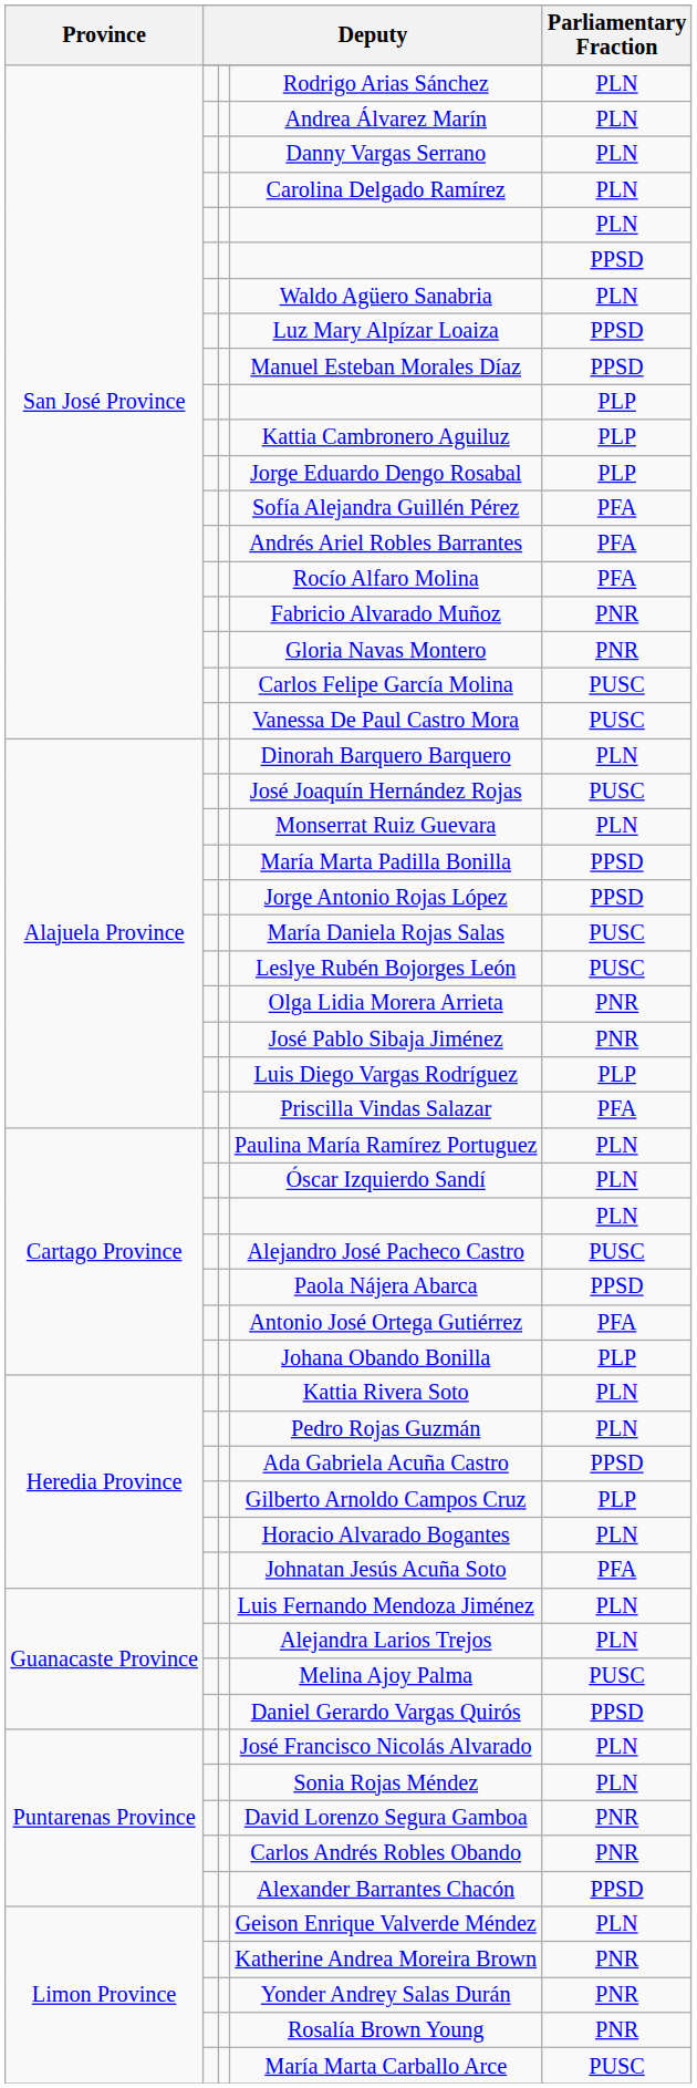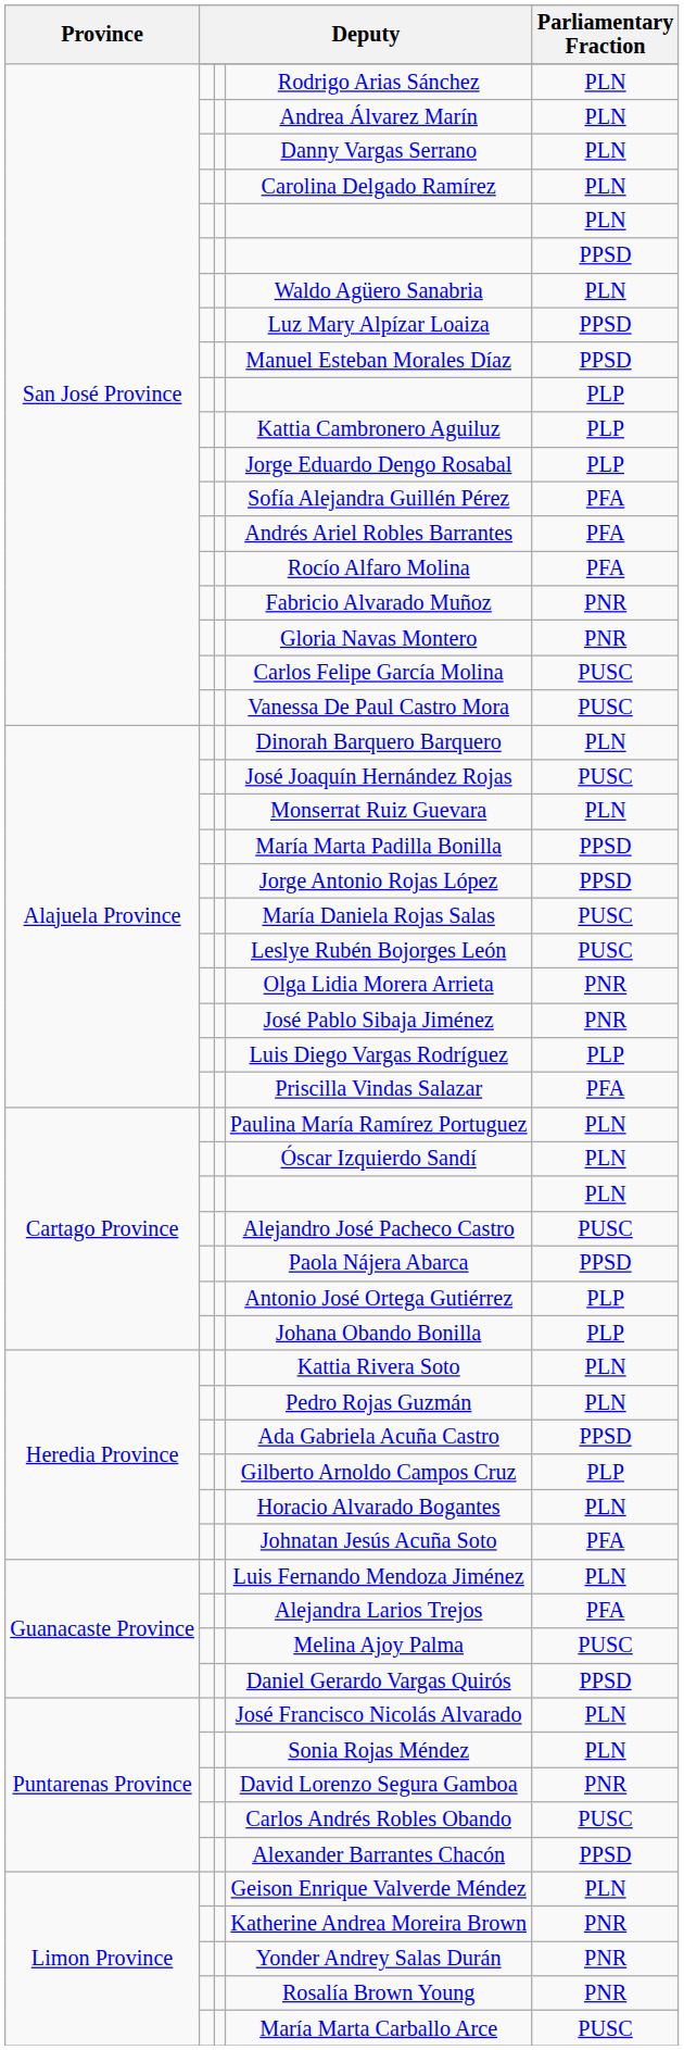Antonio José Ortega Gutiérrez | Parliamentary Fraction: PFA -> PLP
Alejandra Larios Trejos | Parliamentary Fraction: PLN -> PFA
Carlos Andrés Robles Obando | Parliamentary Fraction: PNR -> PUSC
